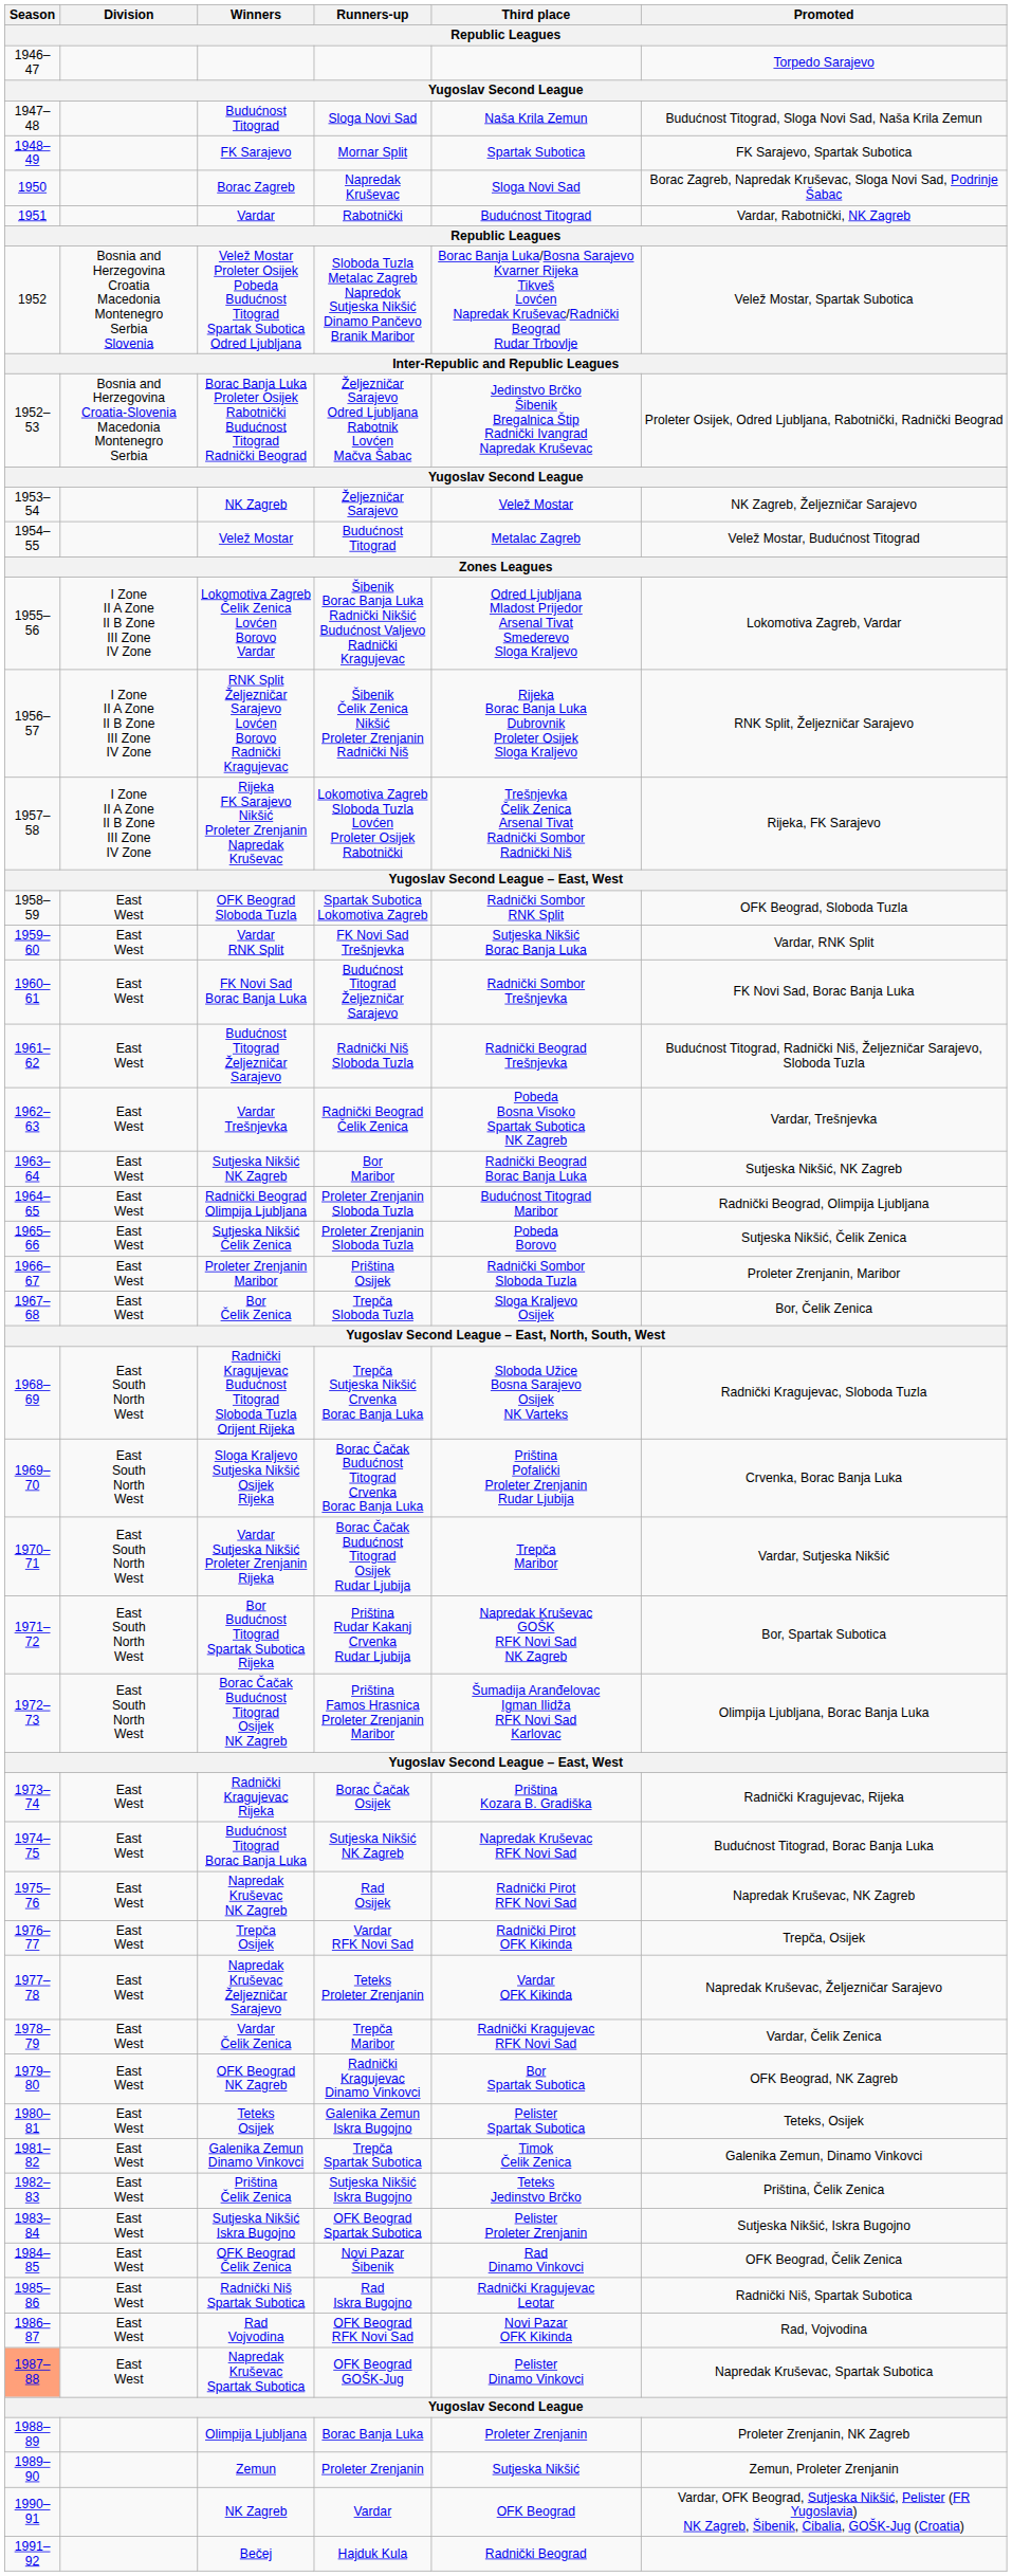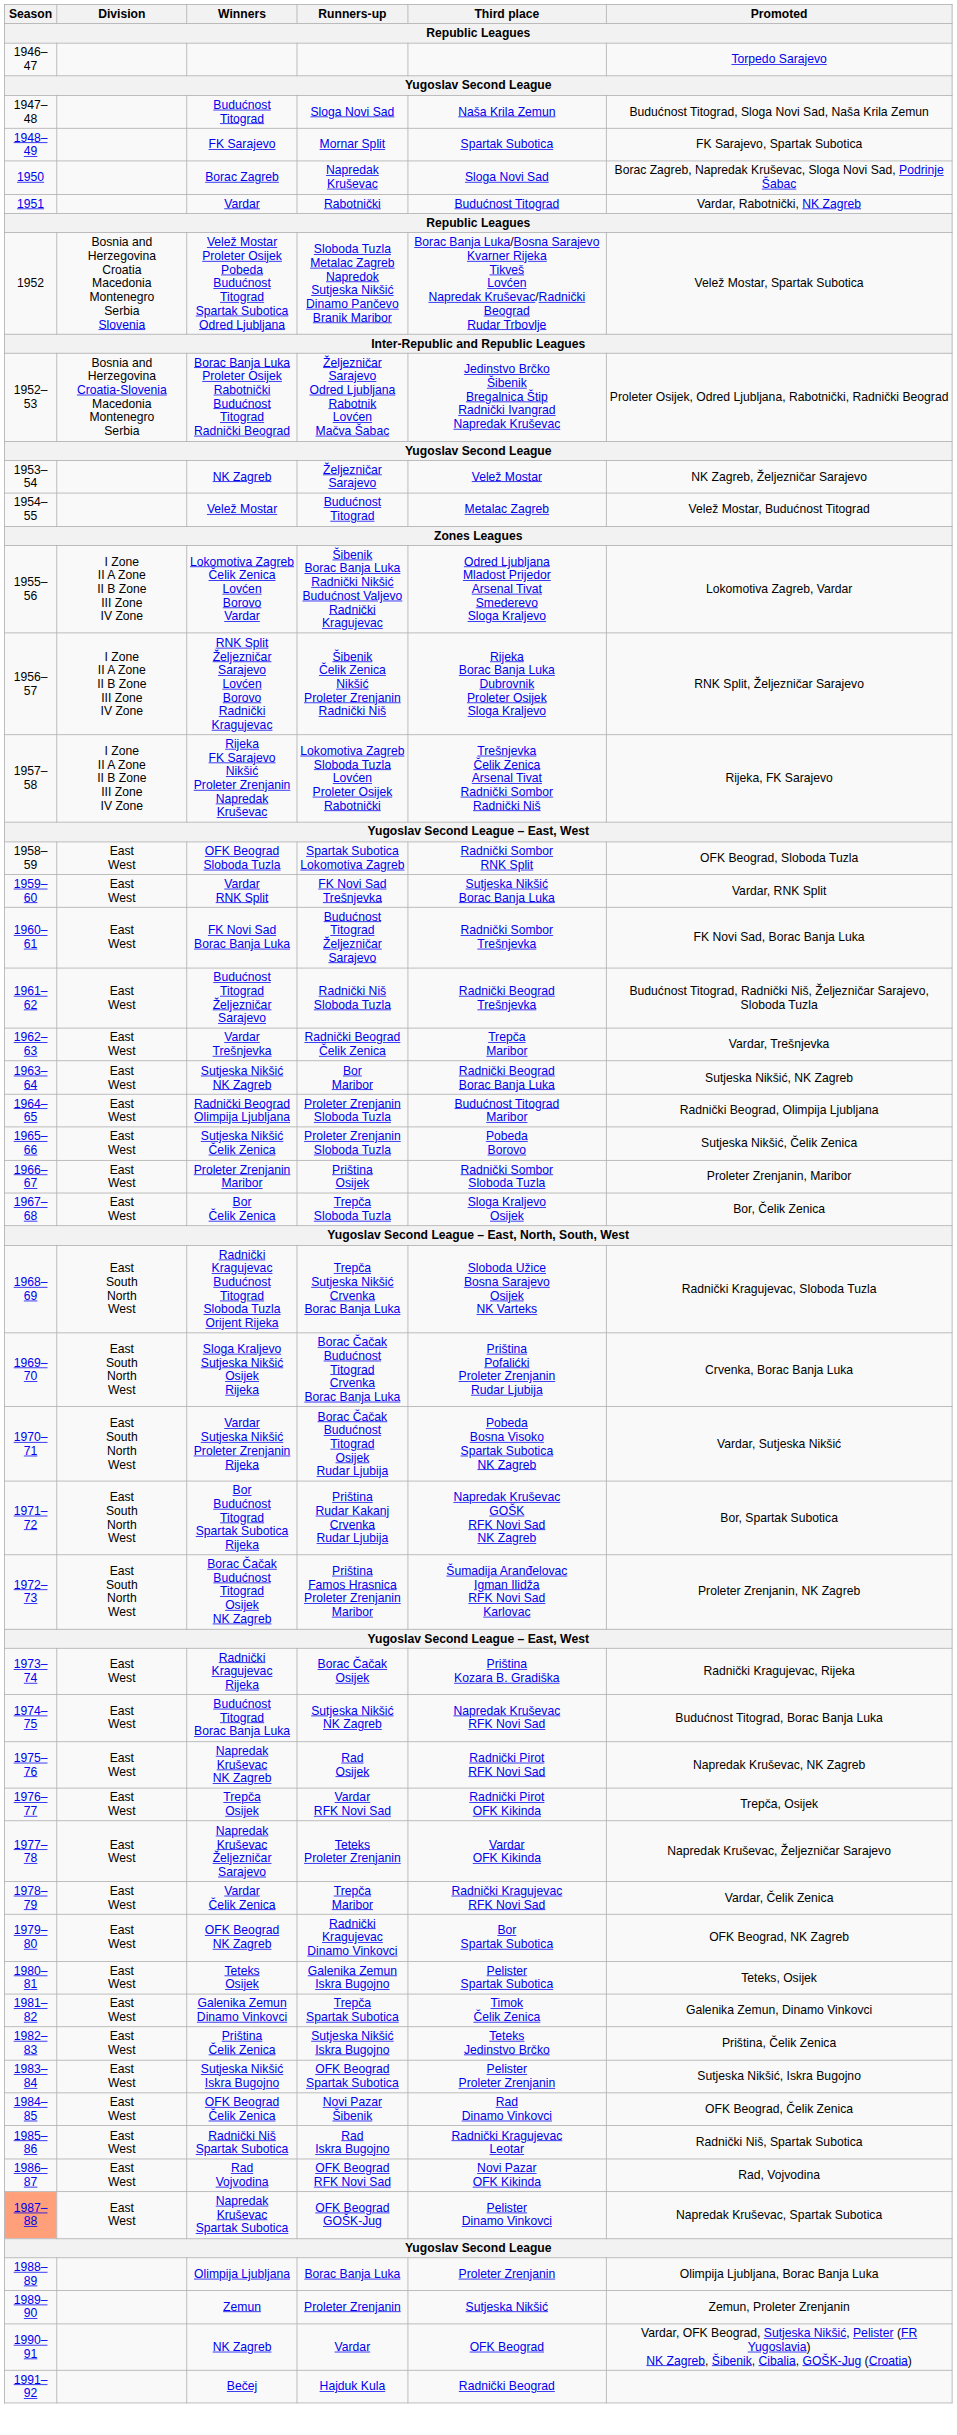Vardar Trešnjevka | Third place: Pobeda Bosna Visoko Spartak Subotica NK Zagreb -> Trepča Maribor
Vardar Sutjeska Nikšić Proleter Zrenjanin Rijeka | Third place: Trepča Maribor -> Pobeda Bosna Visoko Spartak Subotica NK Zagreb
Borac Čačak Budućnost Titograd Osijek NK Zagreb | Promoted: Olimpija Ljubljana, Borac Banja Luka -> Proleter Zrenjanin, NK Zagreb
Olimpija Ljubljana | Promoted: Proleter Zrenjanin, NK Zagreb -> Olimpija Ljubljana, Borac Banja Luka
